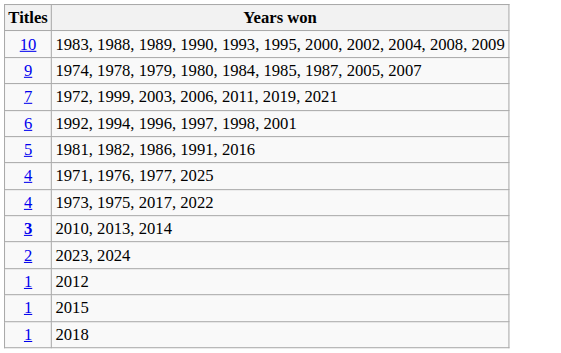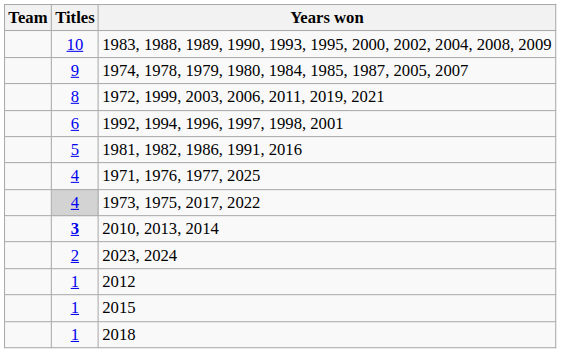+ column: Team
1972, 1999, 2003, 2006, 2011, 2019, 2021 | Titles: 7 -> 8
1973, 1975, 2017, 2022 | Titles: no background -> lightgrey background
